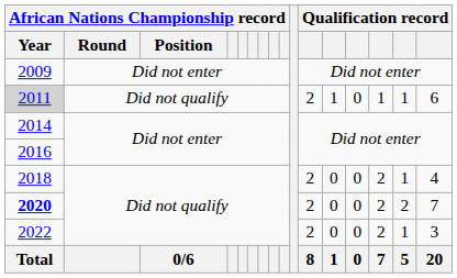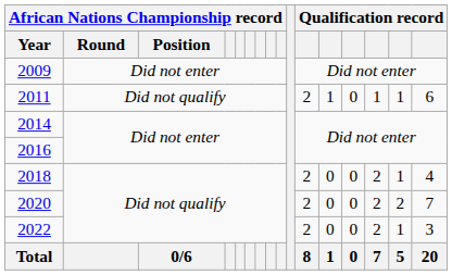2011 | African Nations Championship record / Year: lightgrey background -> no background
2020 | African Nations Championship record / Year: bold -> normal
